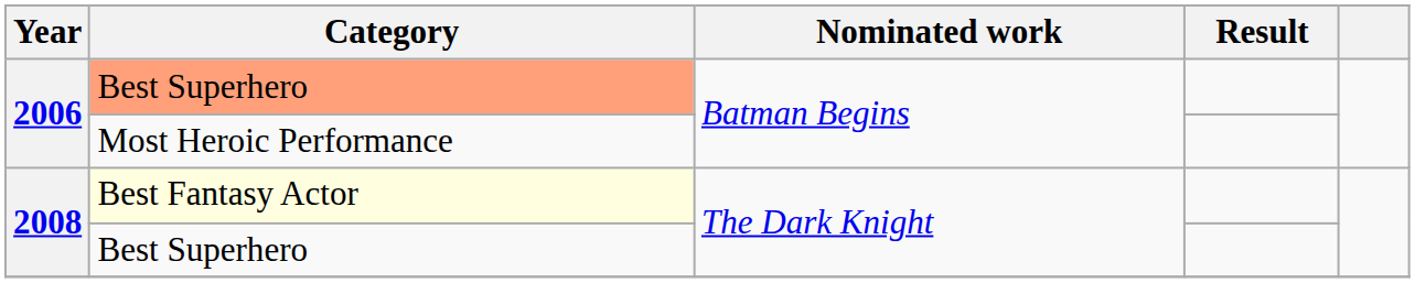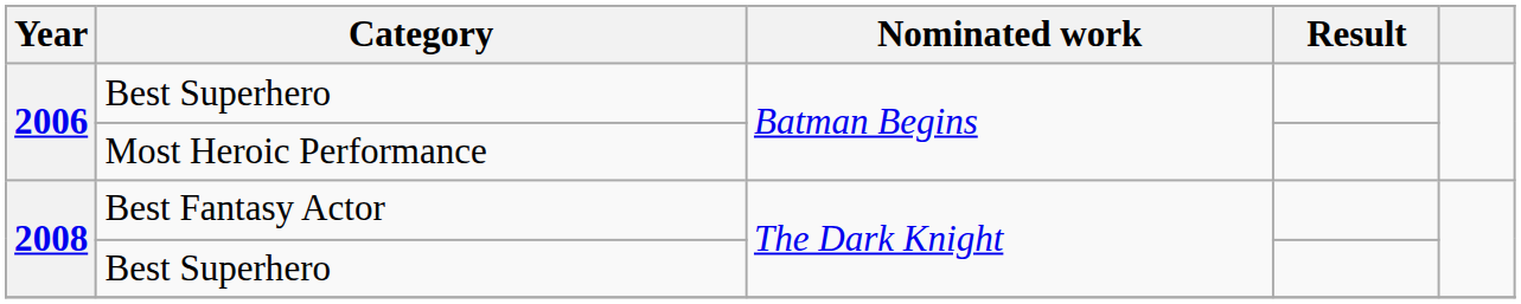2006 / Best Superhero | Category: lightsalmon background -> no background
Best Fantasy Actor | Category: lightyellow background -> no background
